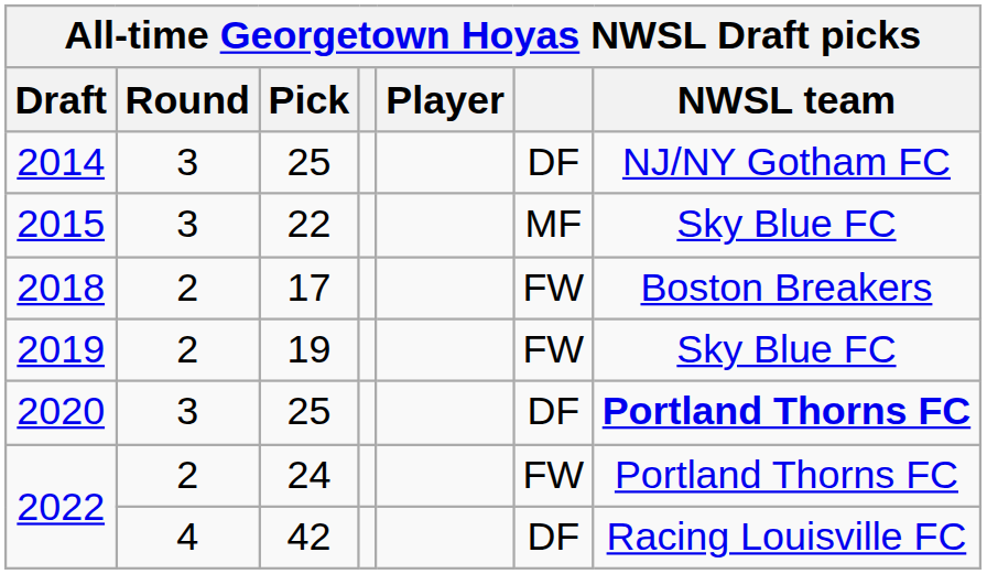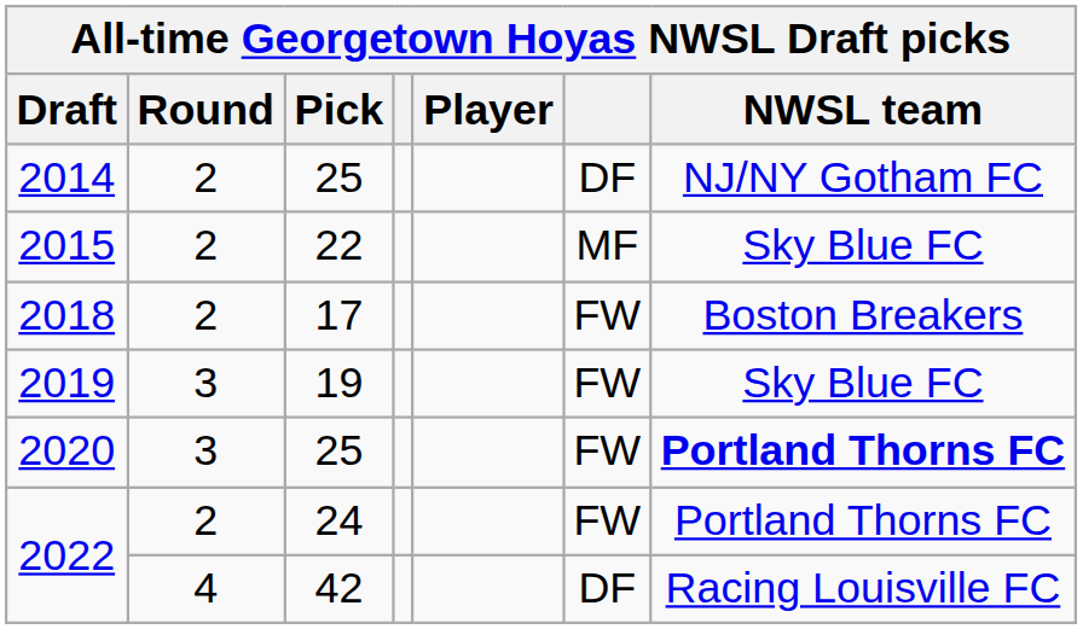2014 | Round: 3 -> 2
2015 | Round: 3 -> 2
2019 | Round: 2 -> 3
2020 | column 6: DF -> FW
